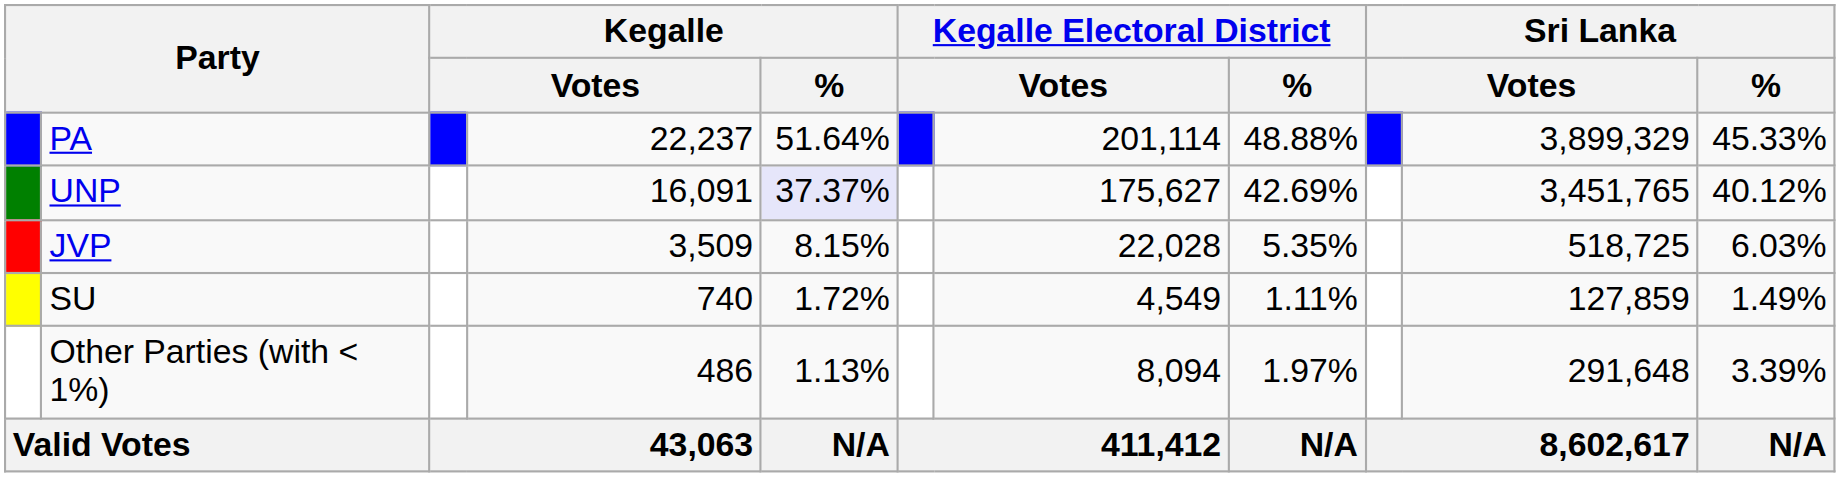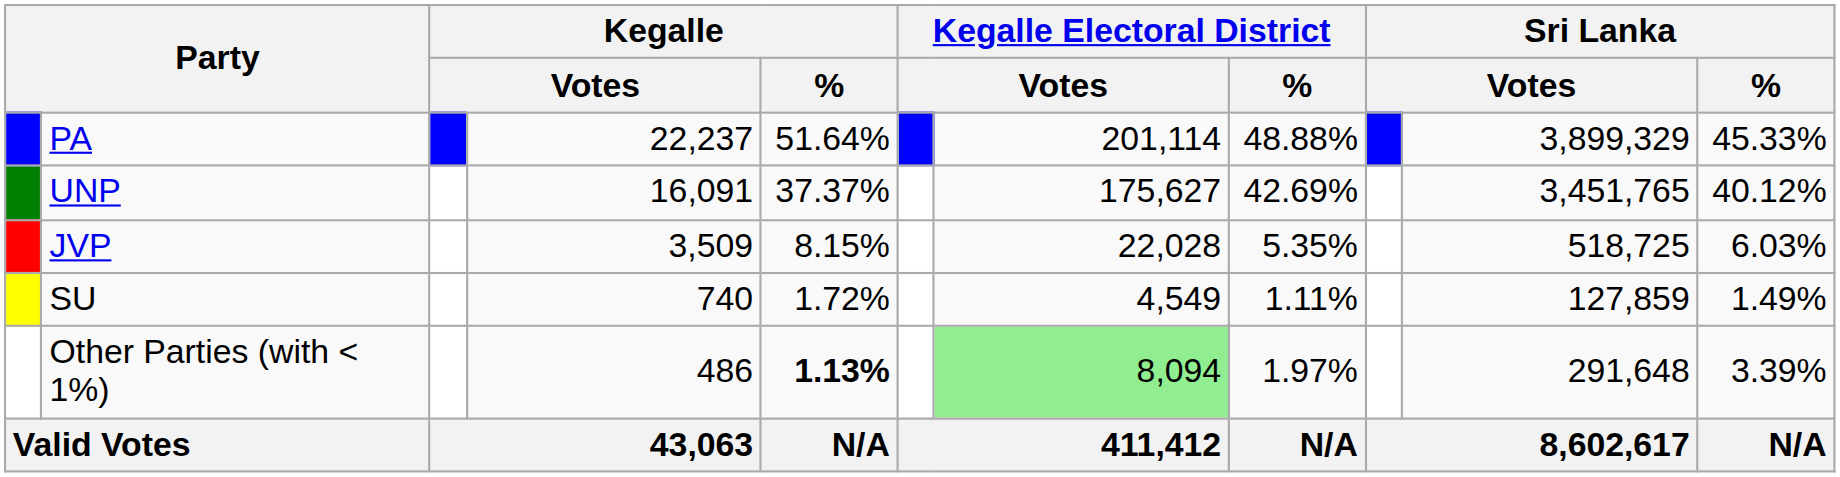UNP | Kegalle / %: lavender background -> no background
Other Parties (with < 1%) | Kegalle / %: normal -> bold
Other Parties (with < 1%) | column 7: no background -> lightgreen background
